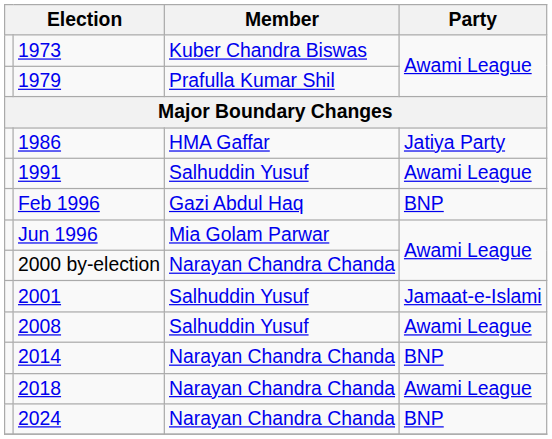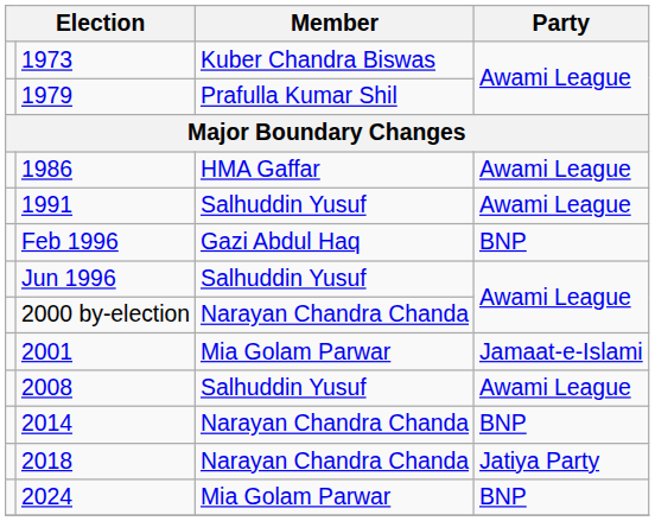1986 | Party: Jatiya Party -> Awami League
Jun 1996 | Member: Mia Golam Parwar -> Salhuddin Yusuf
2001 | Member: Salhuddin Yusuf -> Mia Golam Parwar
2018 | Party: Awami League -> Jatiya Party
2024 | Member: Narayan Chandra Chanda -> Mia Golam Parwar
